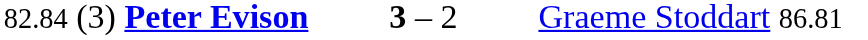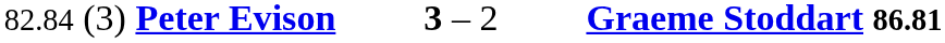82.84 (3) Peter Evison | column 3: normal -> bold
